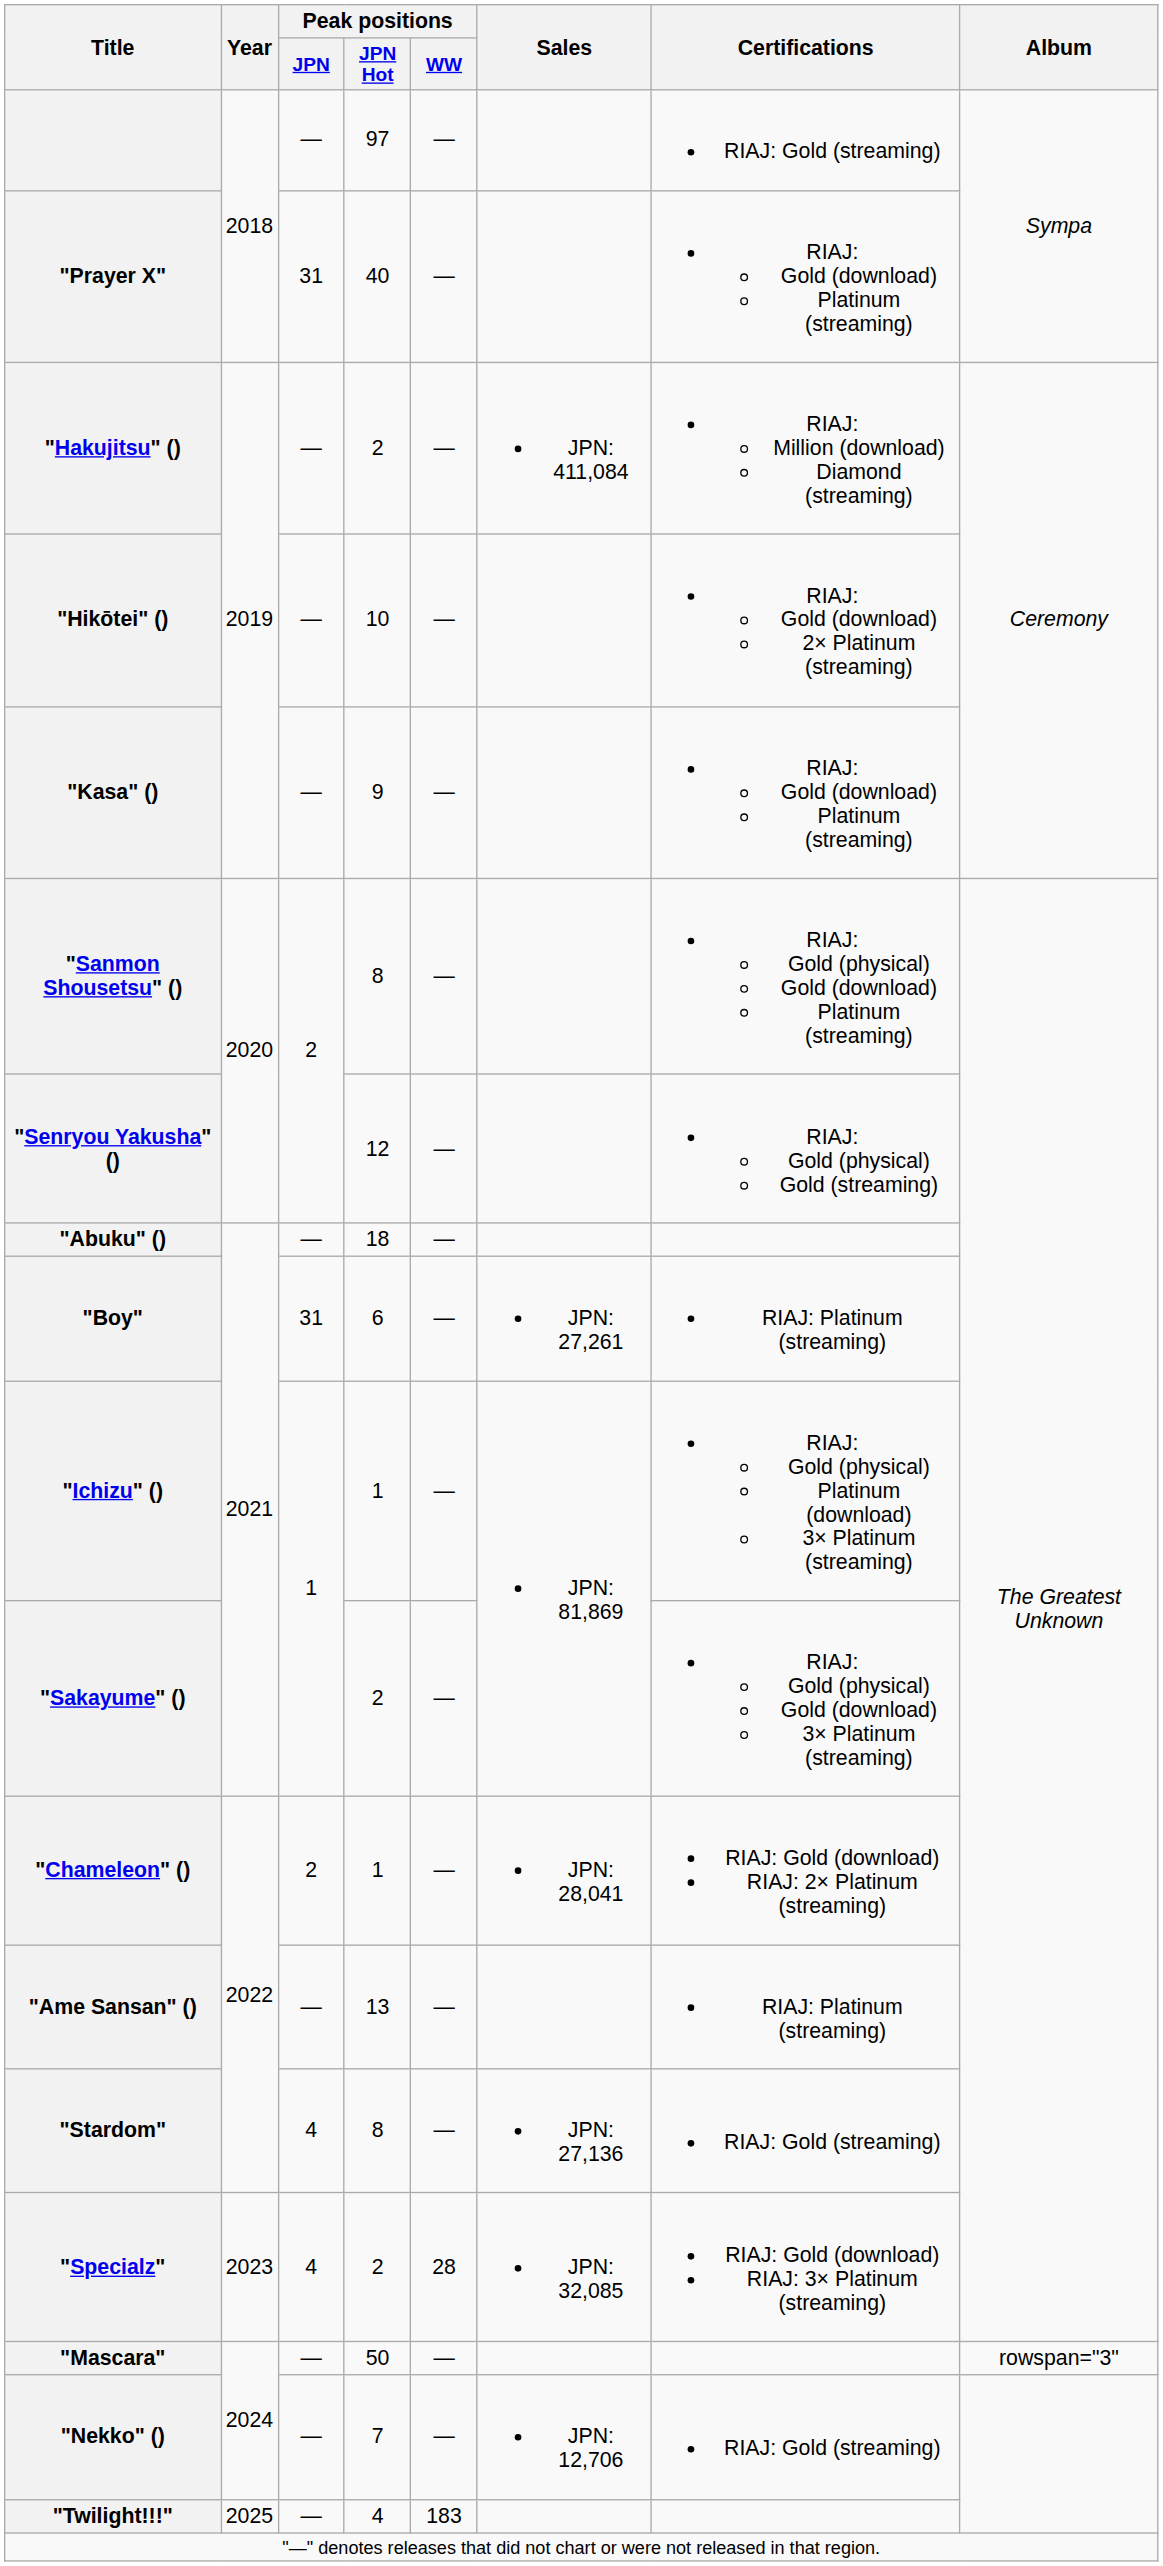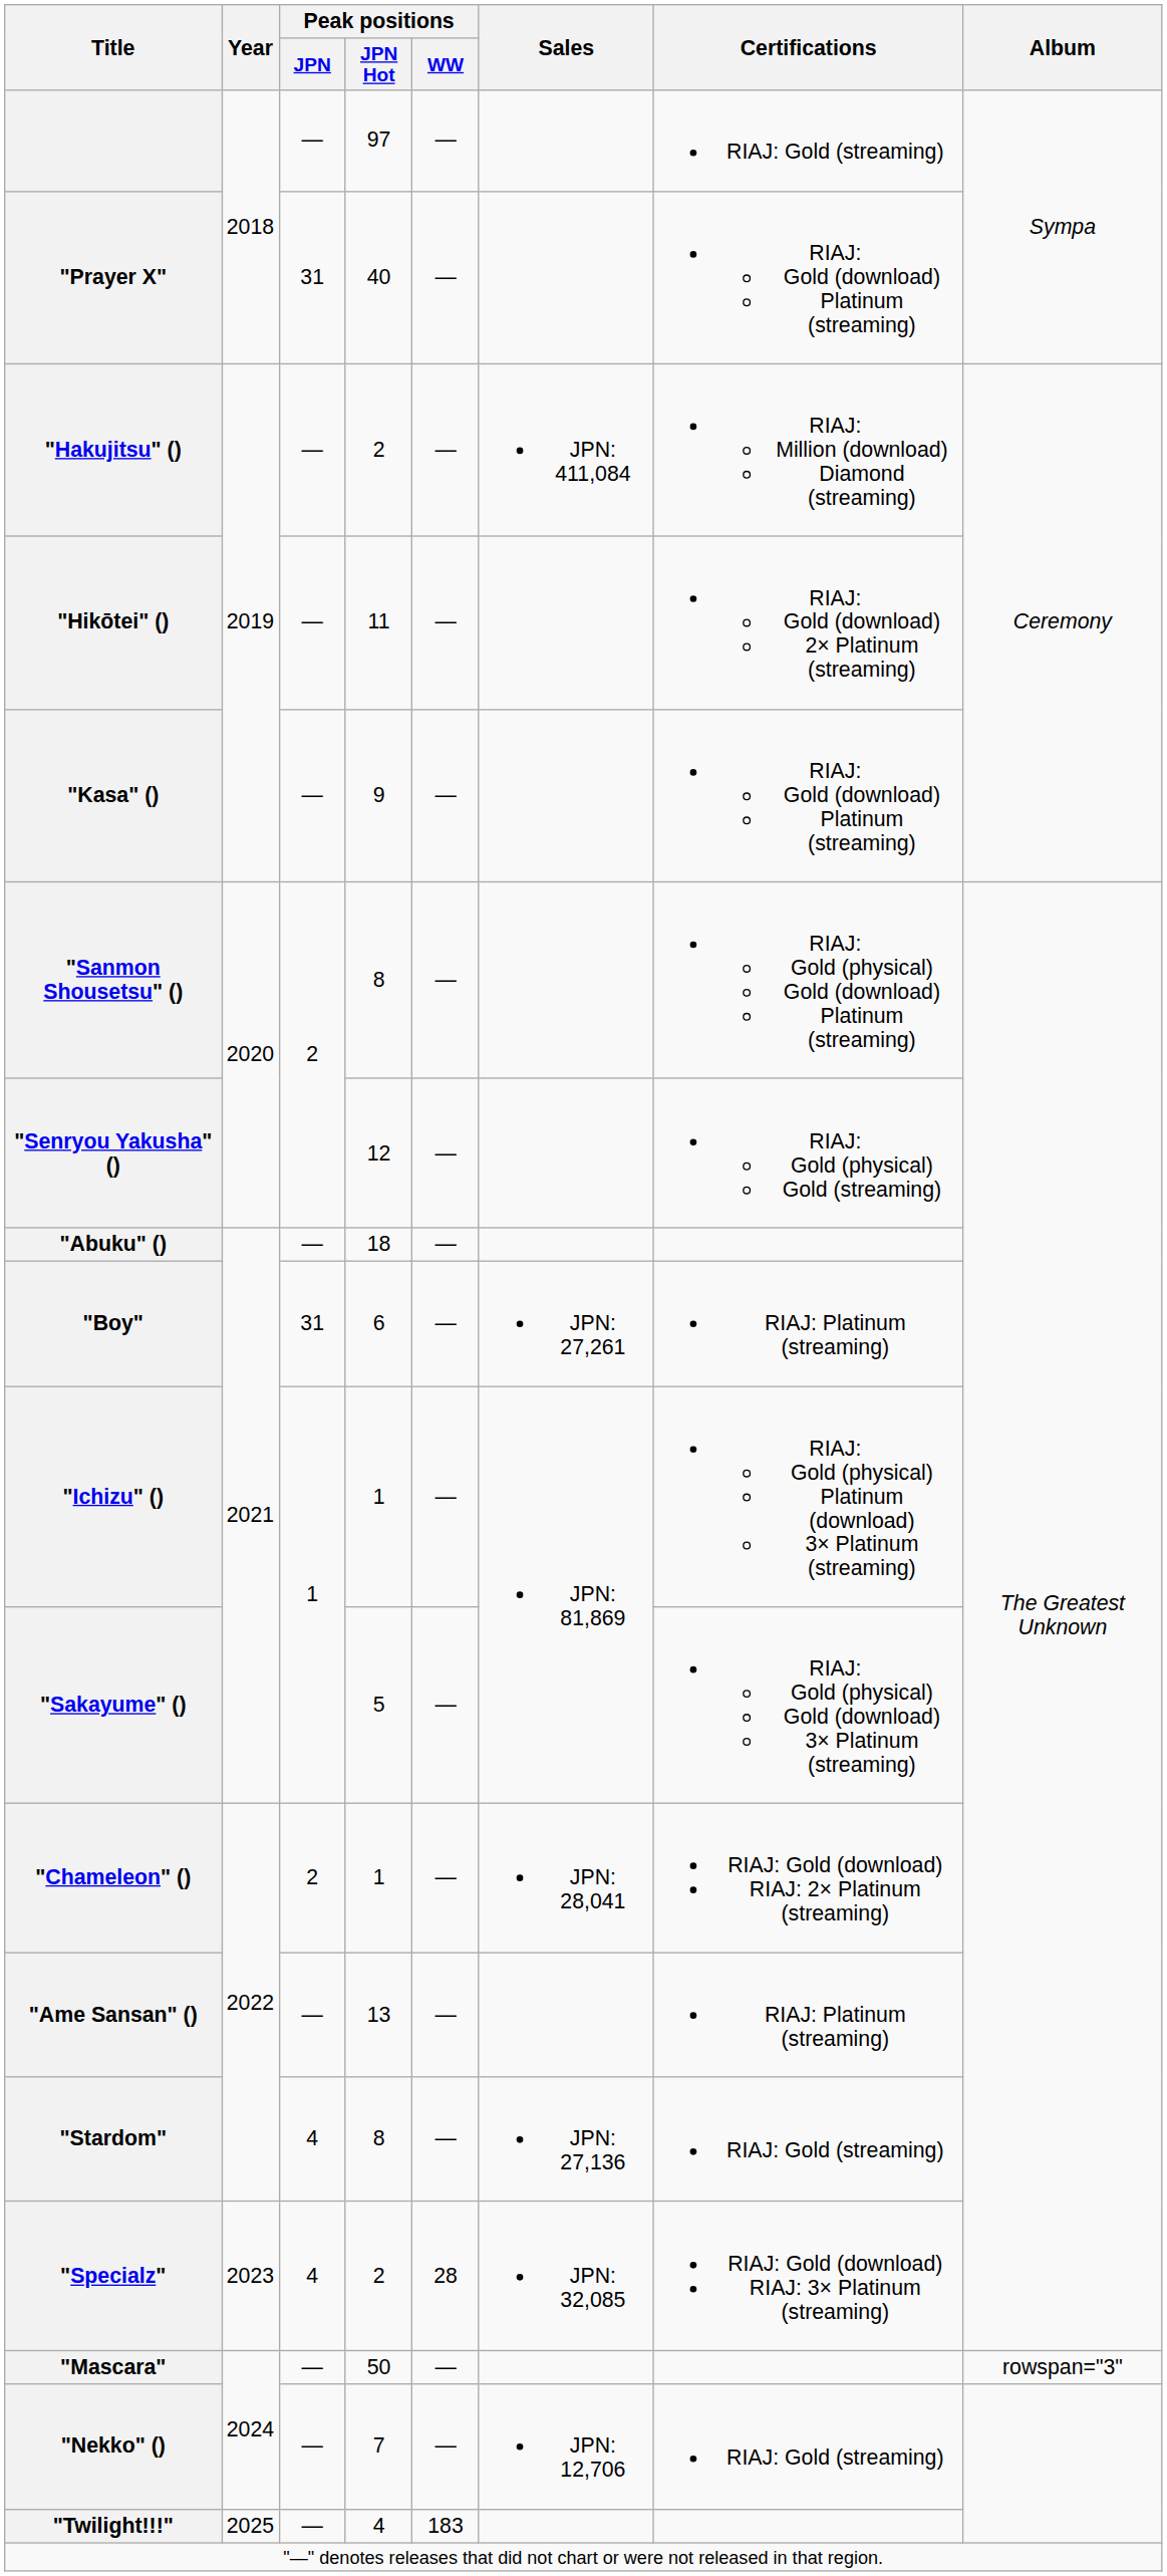"Hikōtei" () | Peak positions / JPN Hot: 10 -> 11
"Sakayume" () | Peak positions / JPN Hot: 2 -> 5
